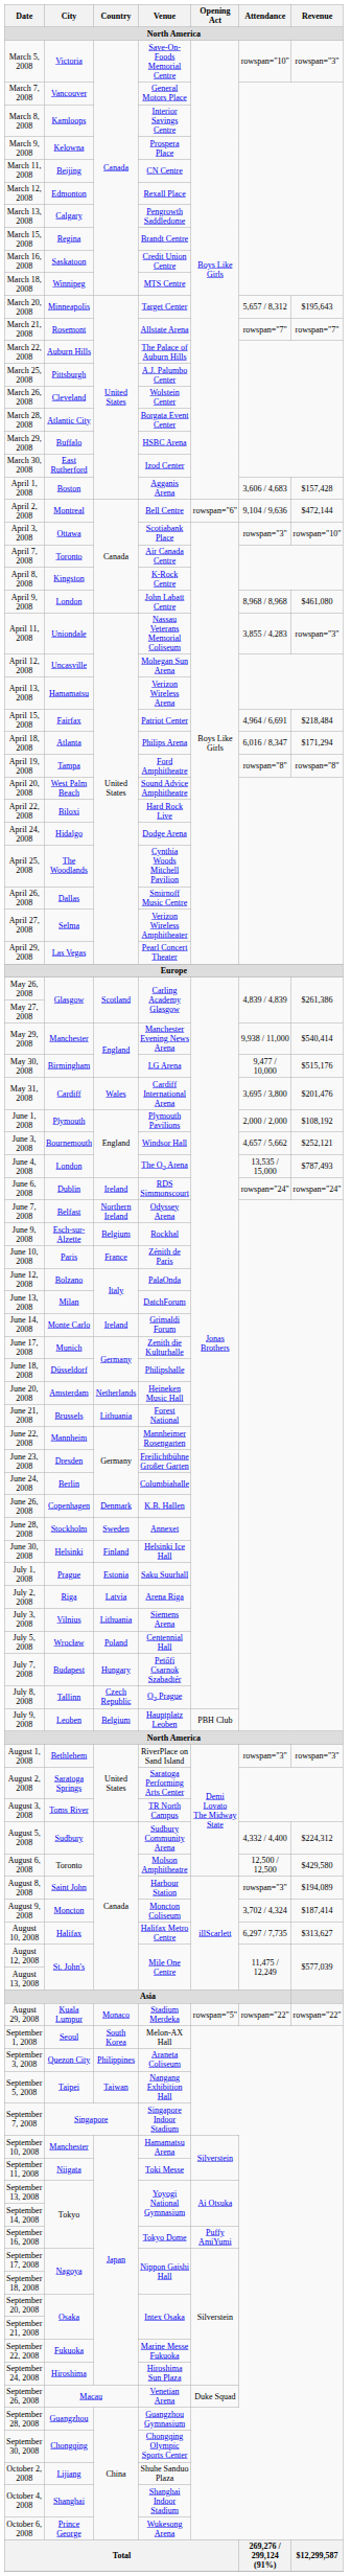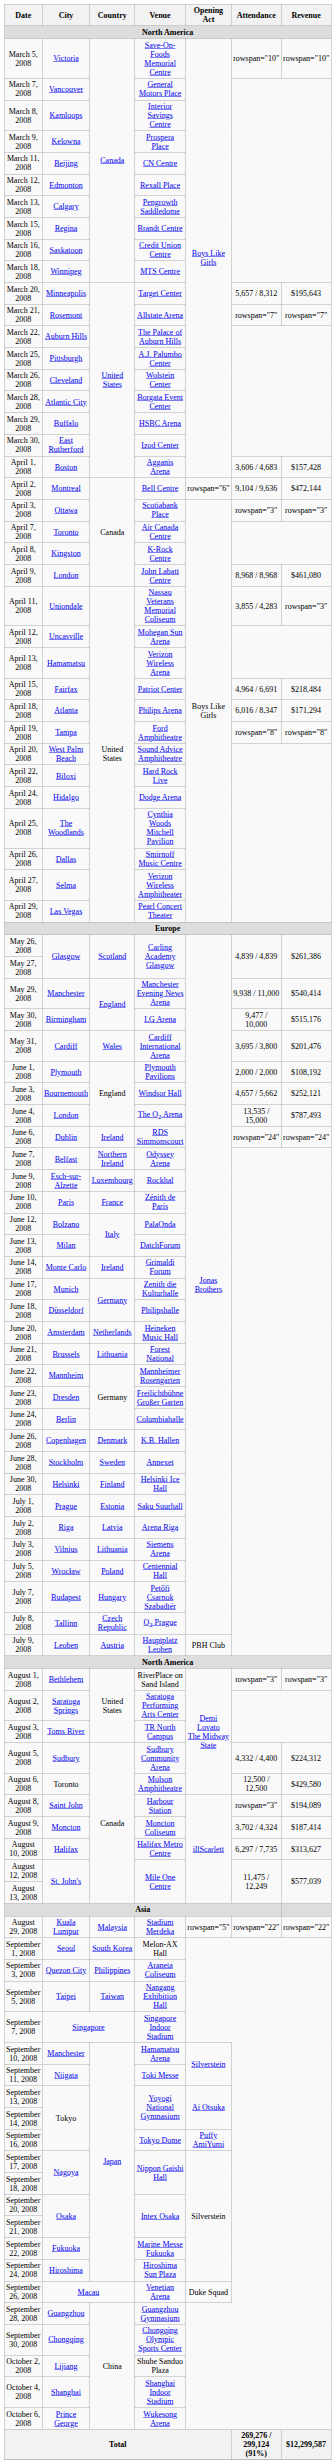March 5, 2008 | Revenue: rowspan="3" -> rowspan="10"
April 3, 2008 | Revenue: rowspan="10" -> rowspan="3"
June 9, 2008 | Country: Belgium -> Luxembourg
July 9, 2008 | Country: Belgium -> Austria
August 29, 2008 | Country: Monaco -> Malaysia
